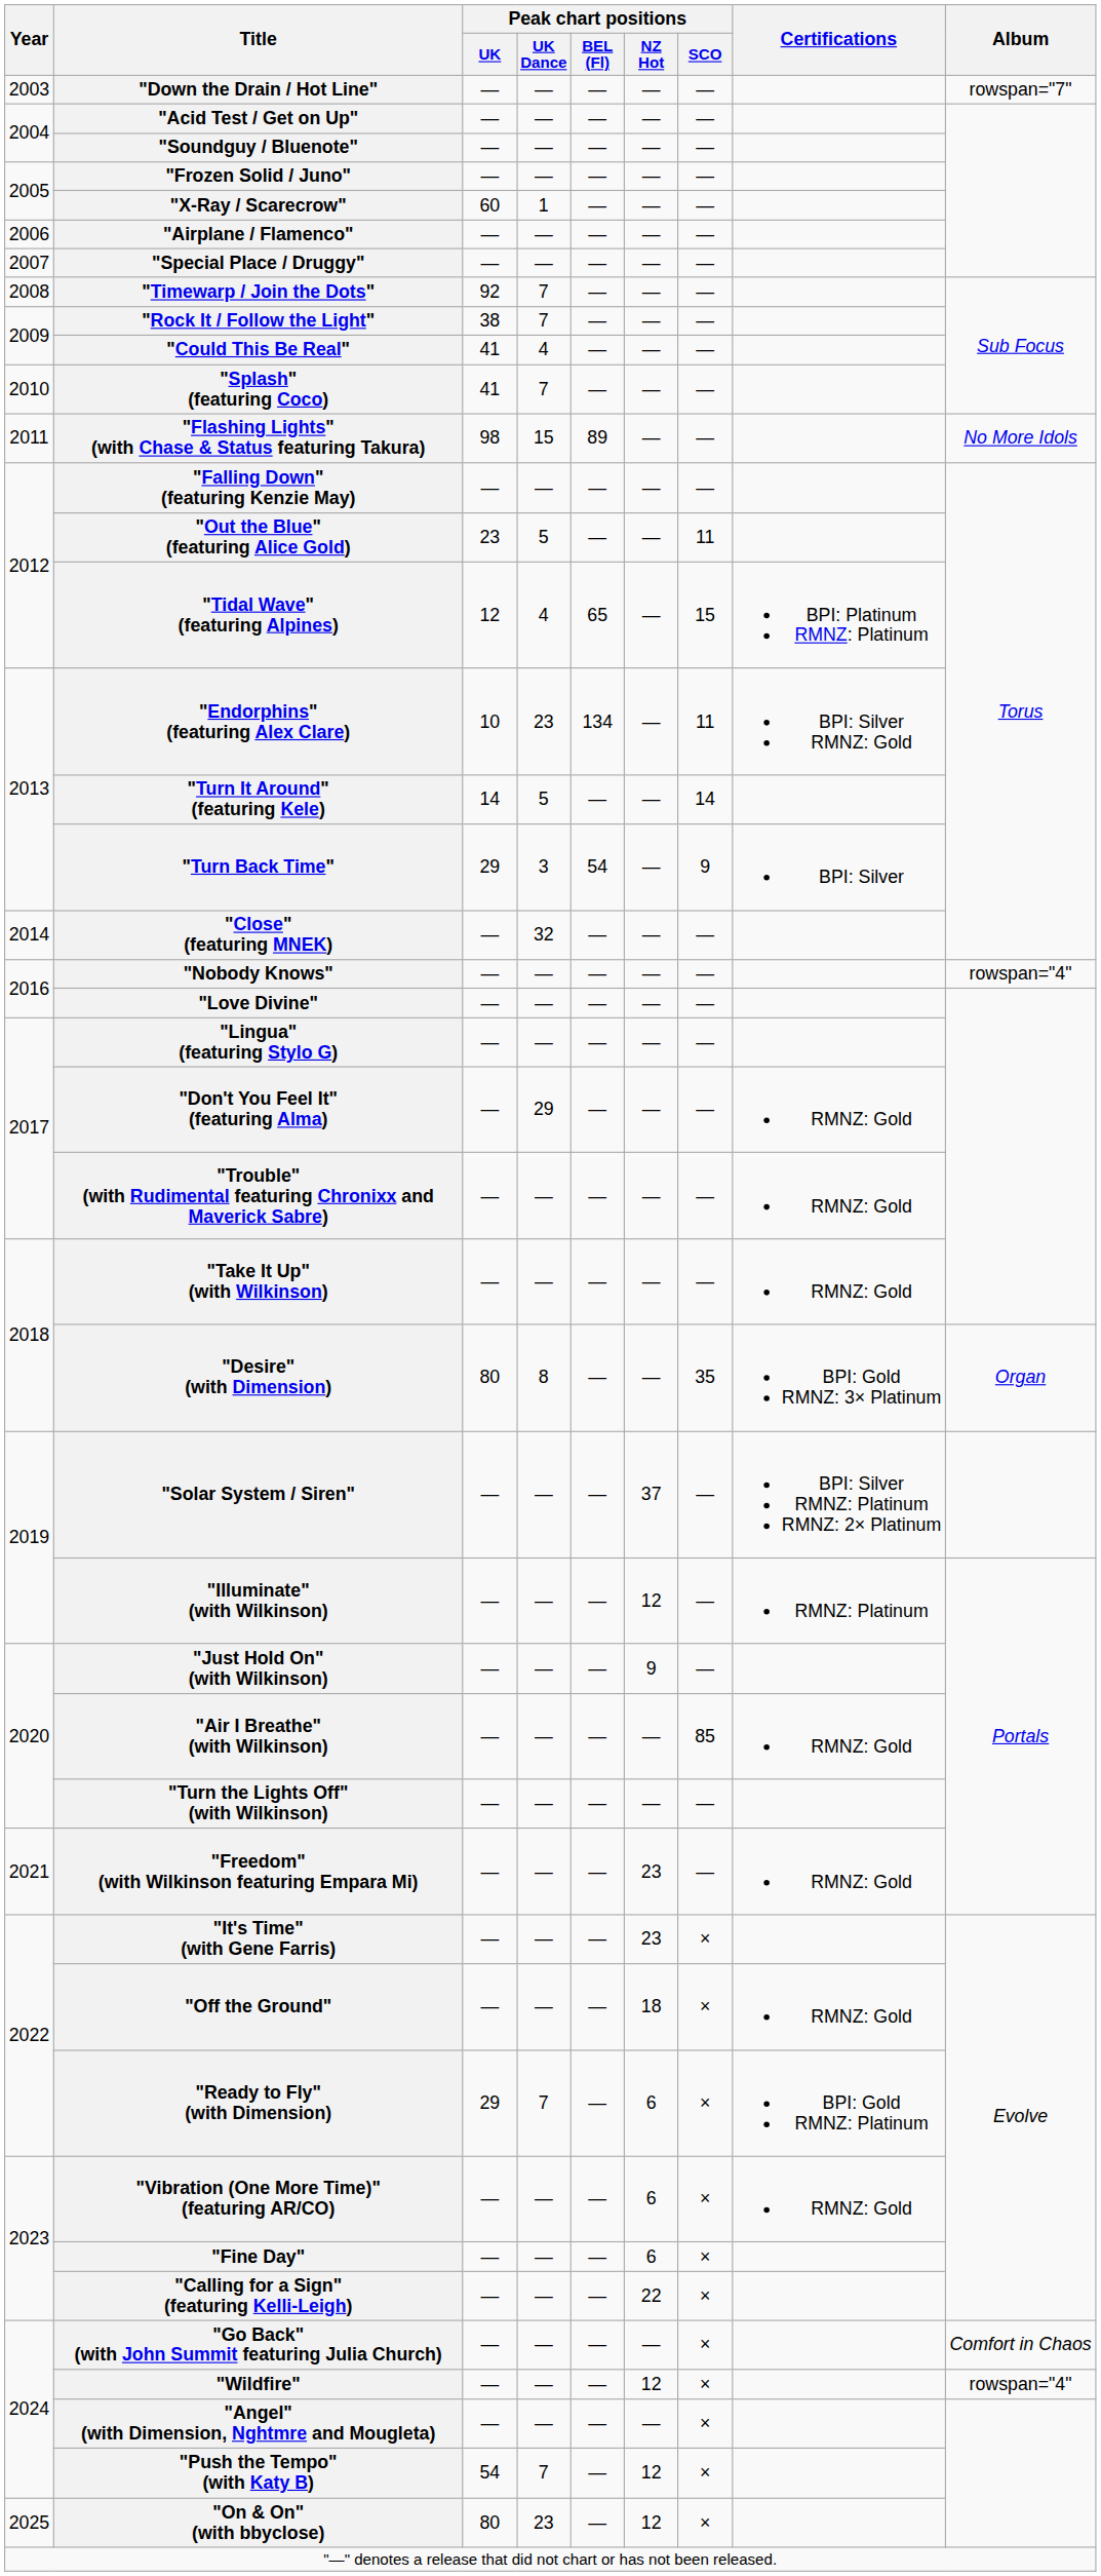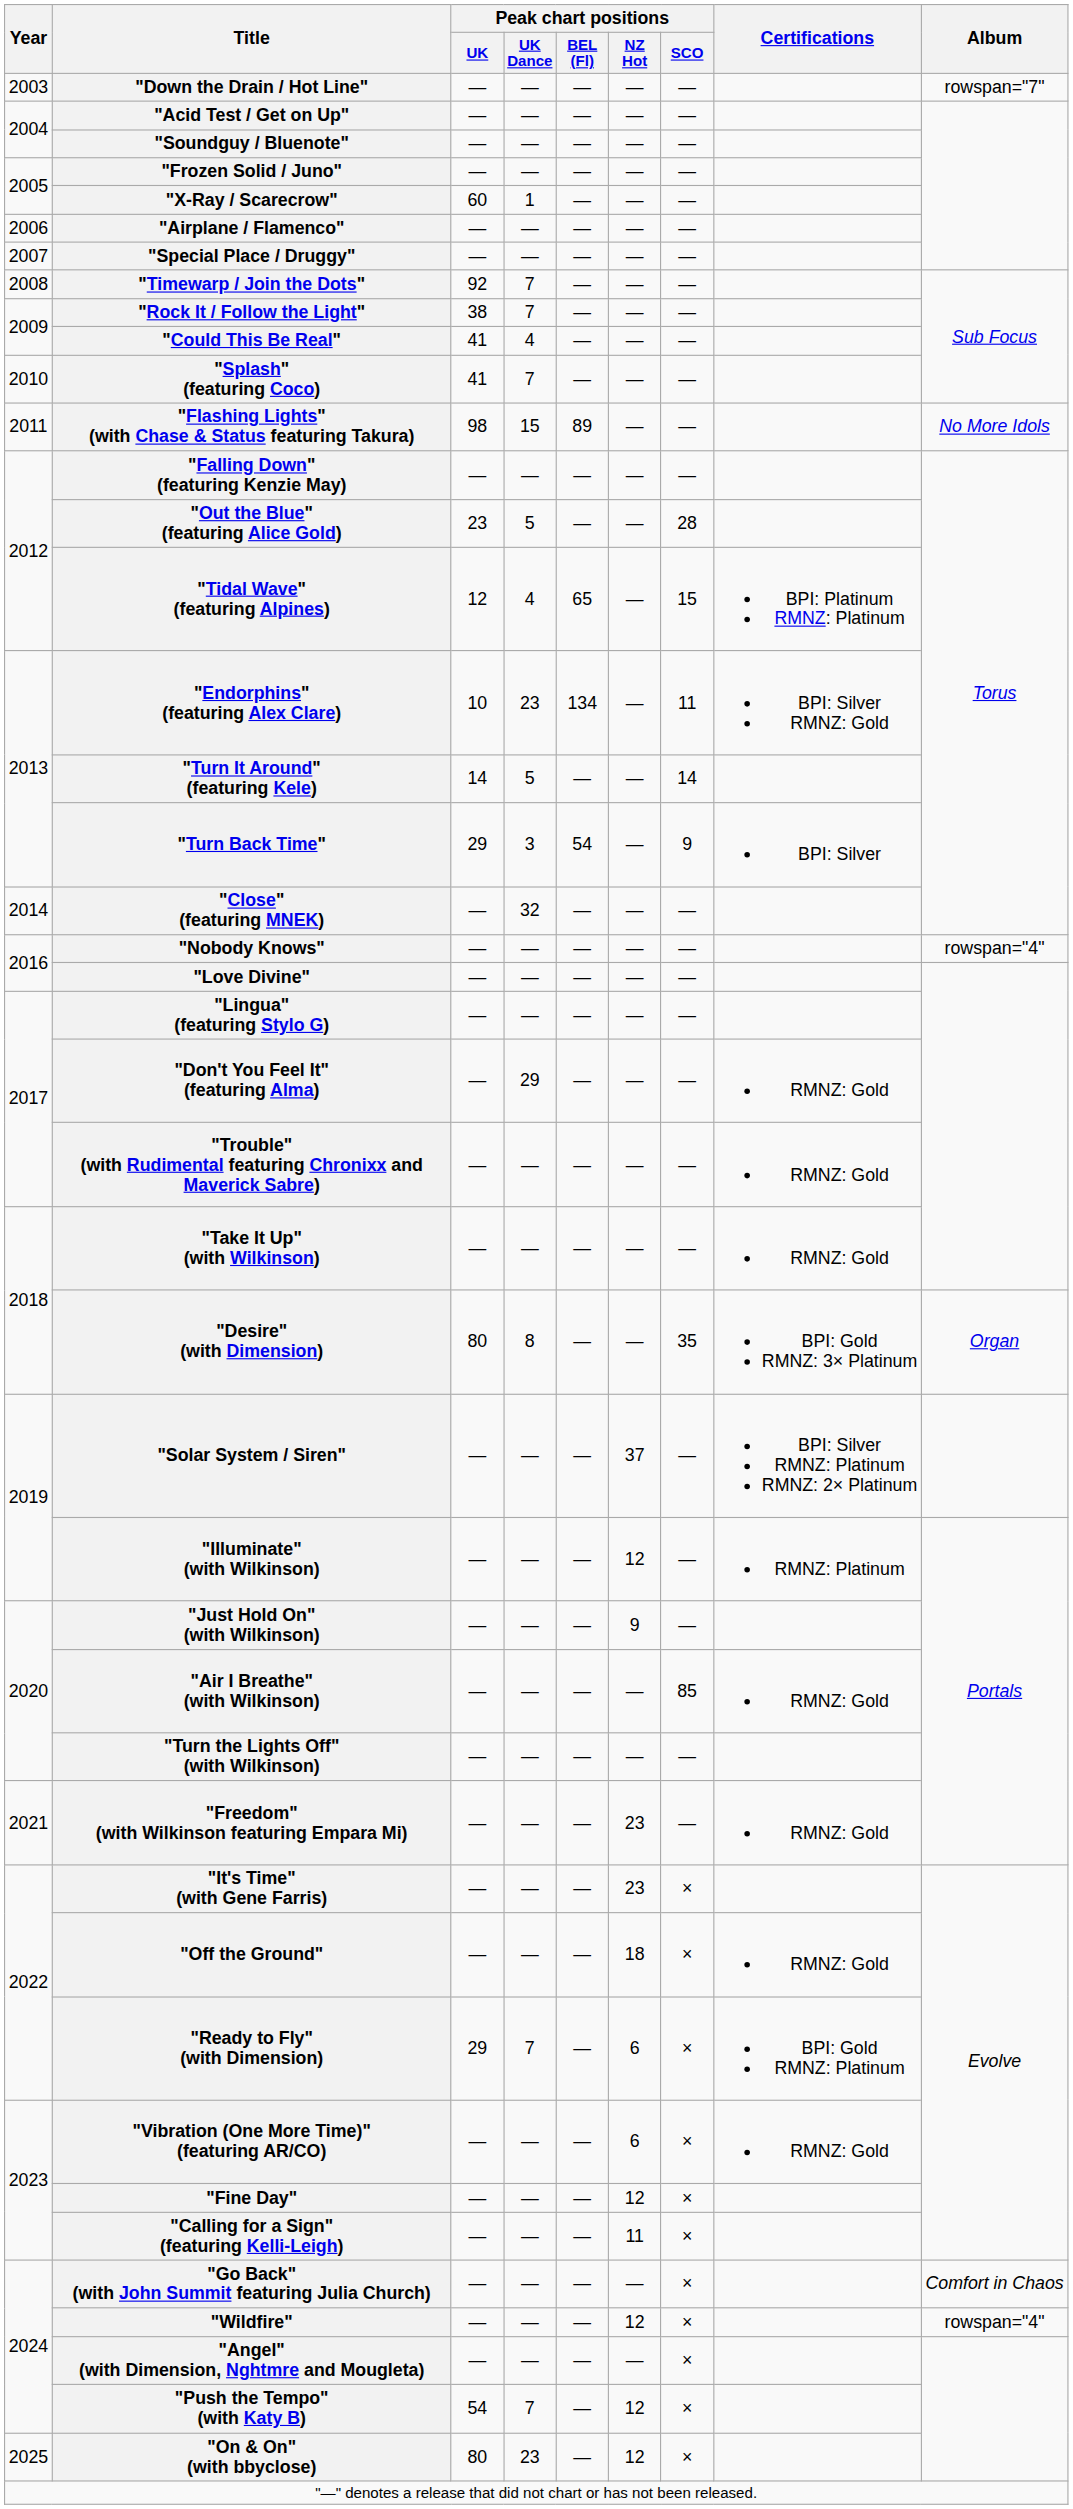"Out the Blue" (featuring Alice Gold) | Peak chart positions / SCO: 11 -> 28
"Fine Day" | Peak chart positions / NZ Hot: 6 -> 12
"Calling for a Sign" (featuring Kelli-Leigh) | Peak chart positions / NZ Hot: 22 -> 11
